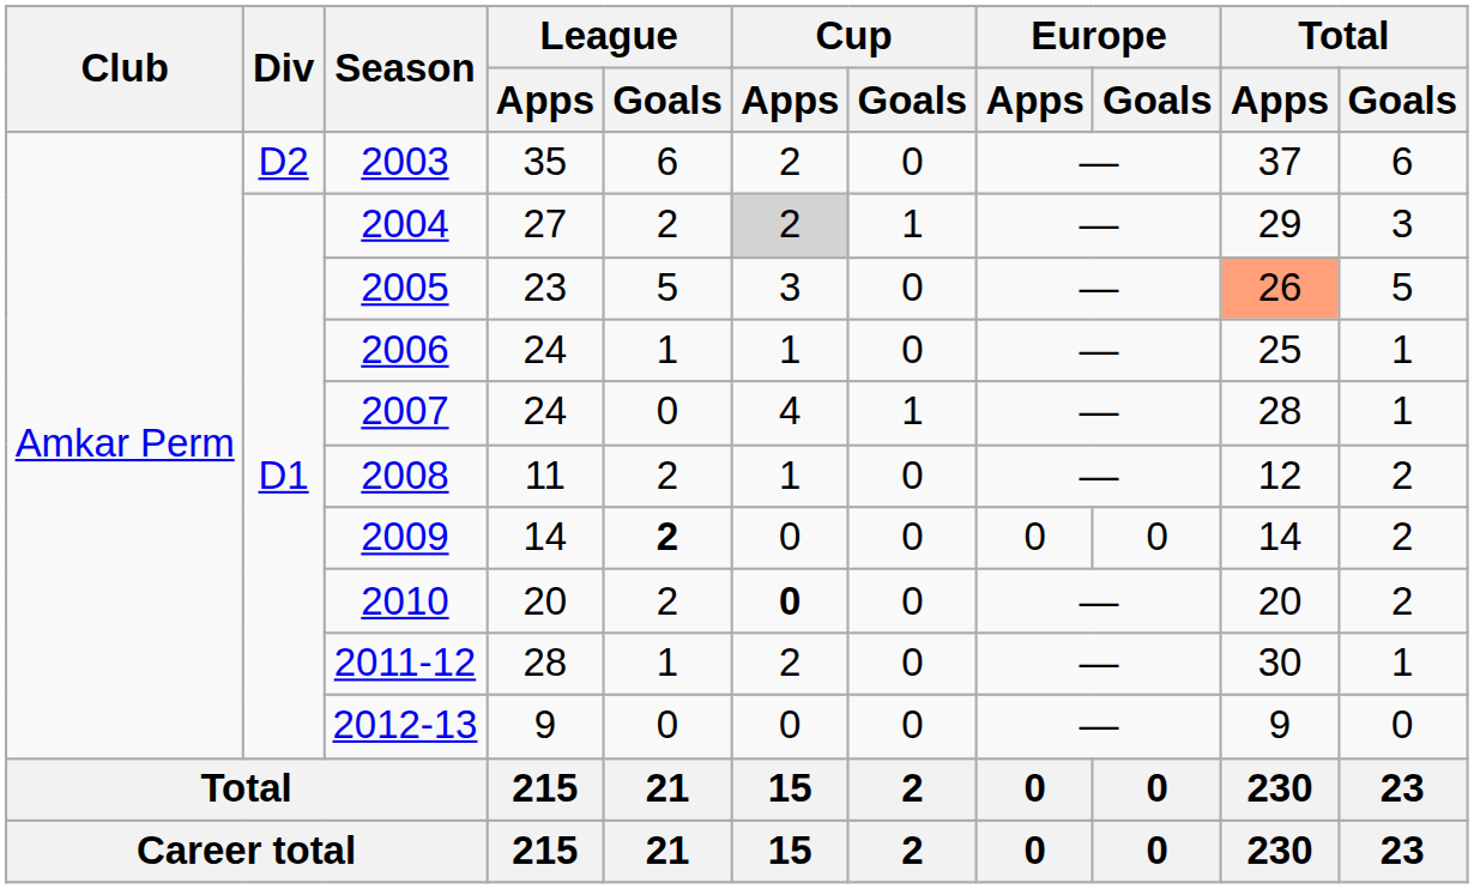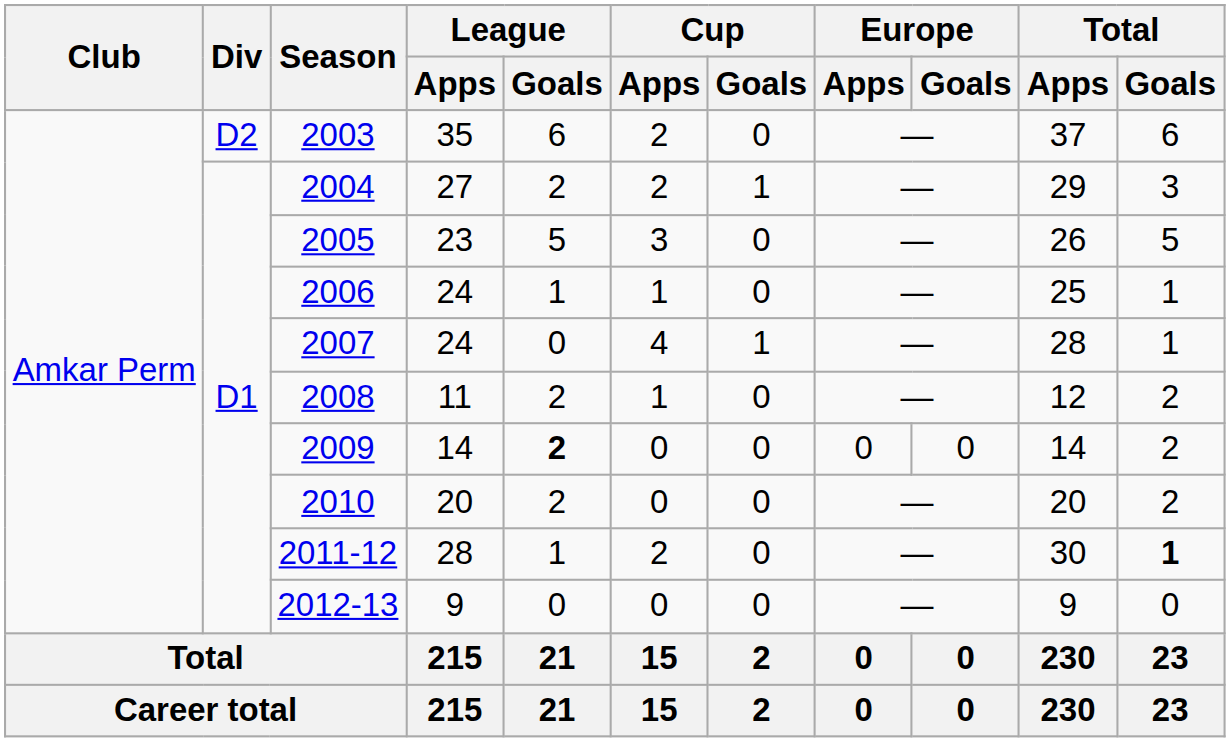2004 | Cup / Apps: lightgrey background -> no background
2005 | Total / Apps: lightsalmon background -> no background
2010 | Cup / Apps: bold -> normal
2011-12 | Total / Goals: normal -> bold
